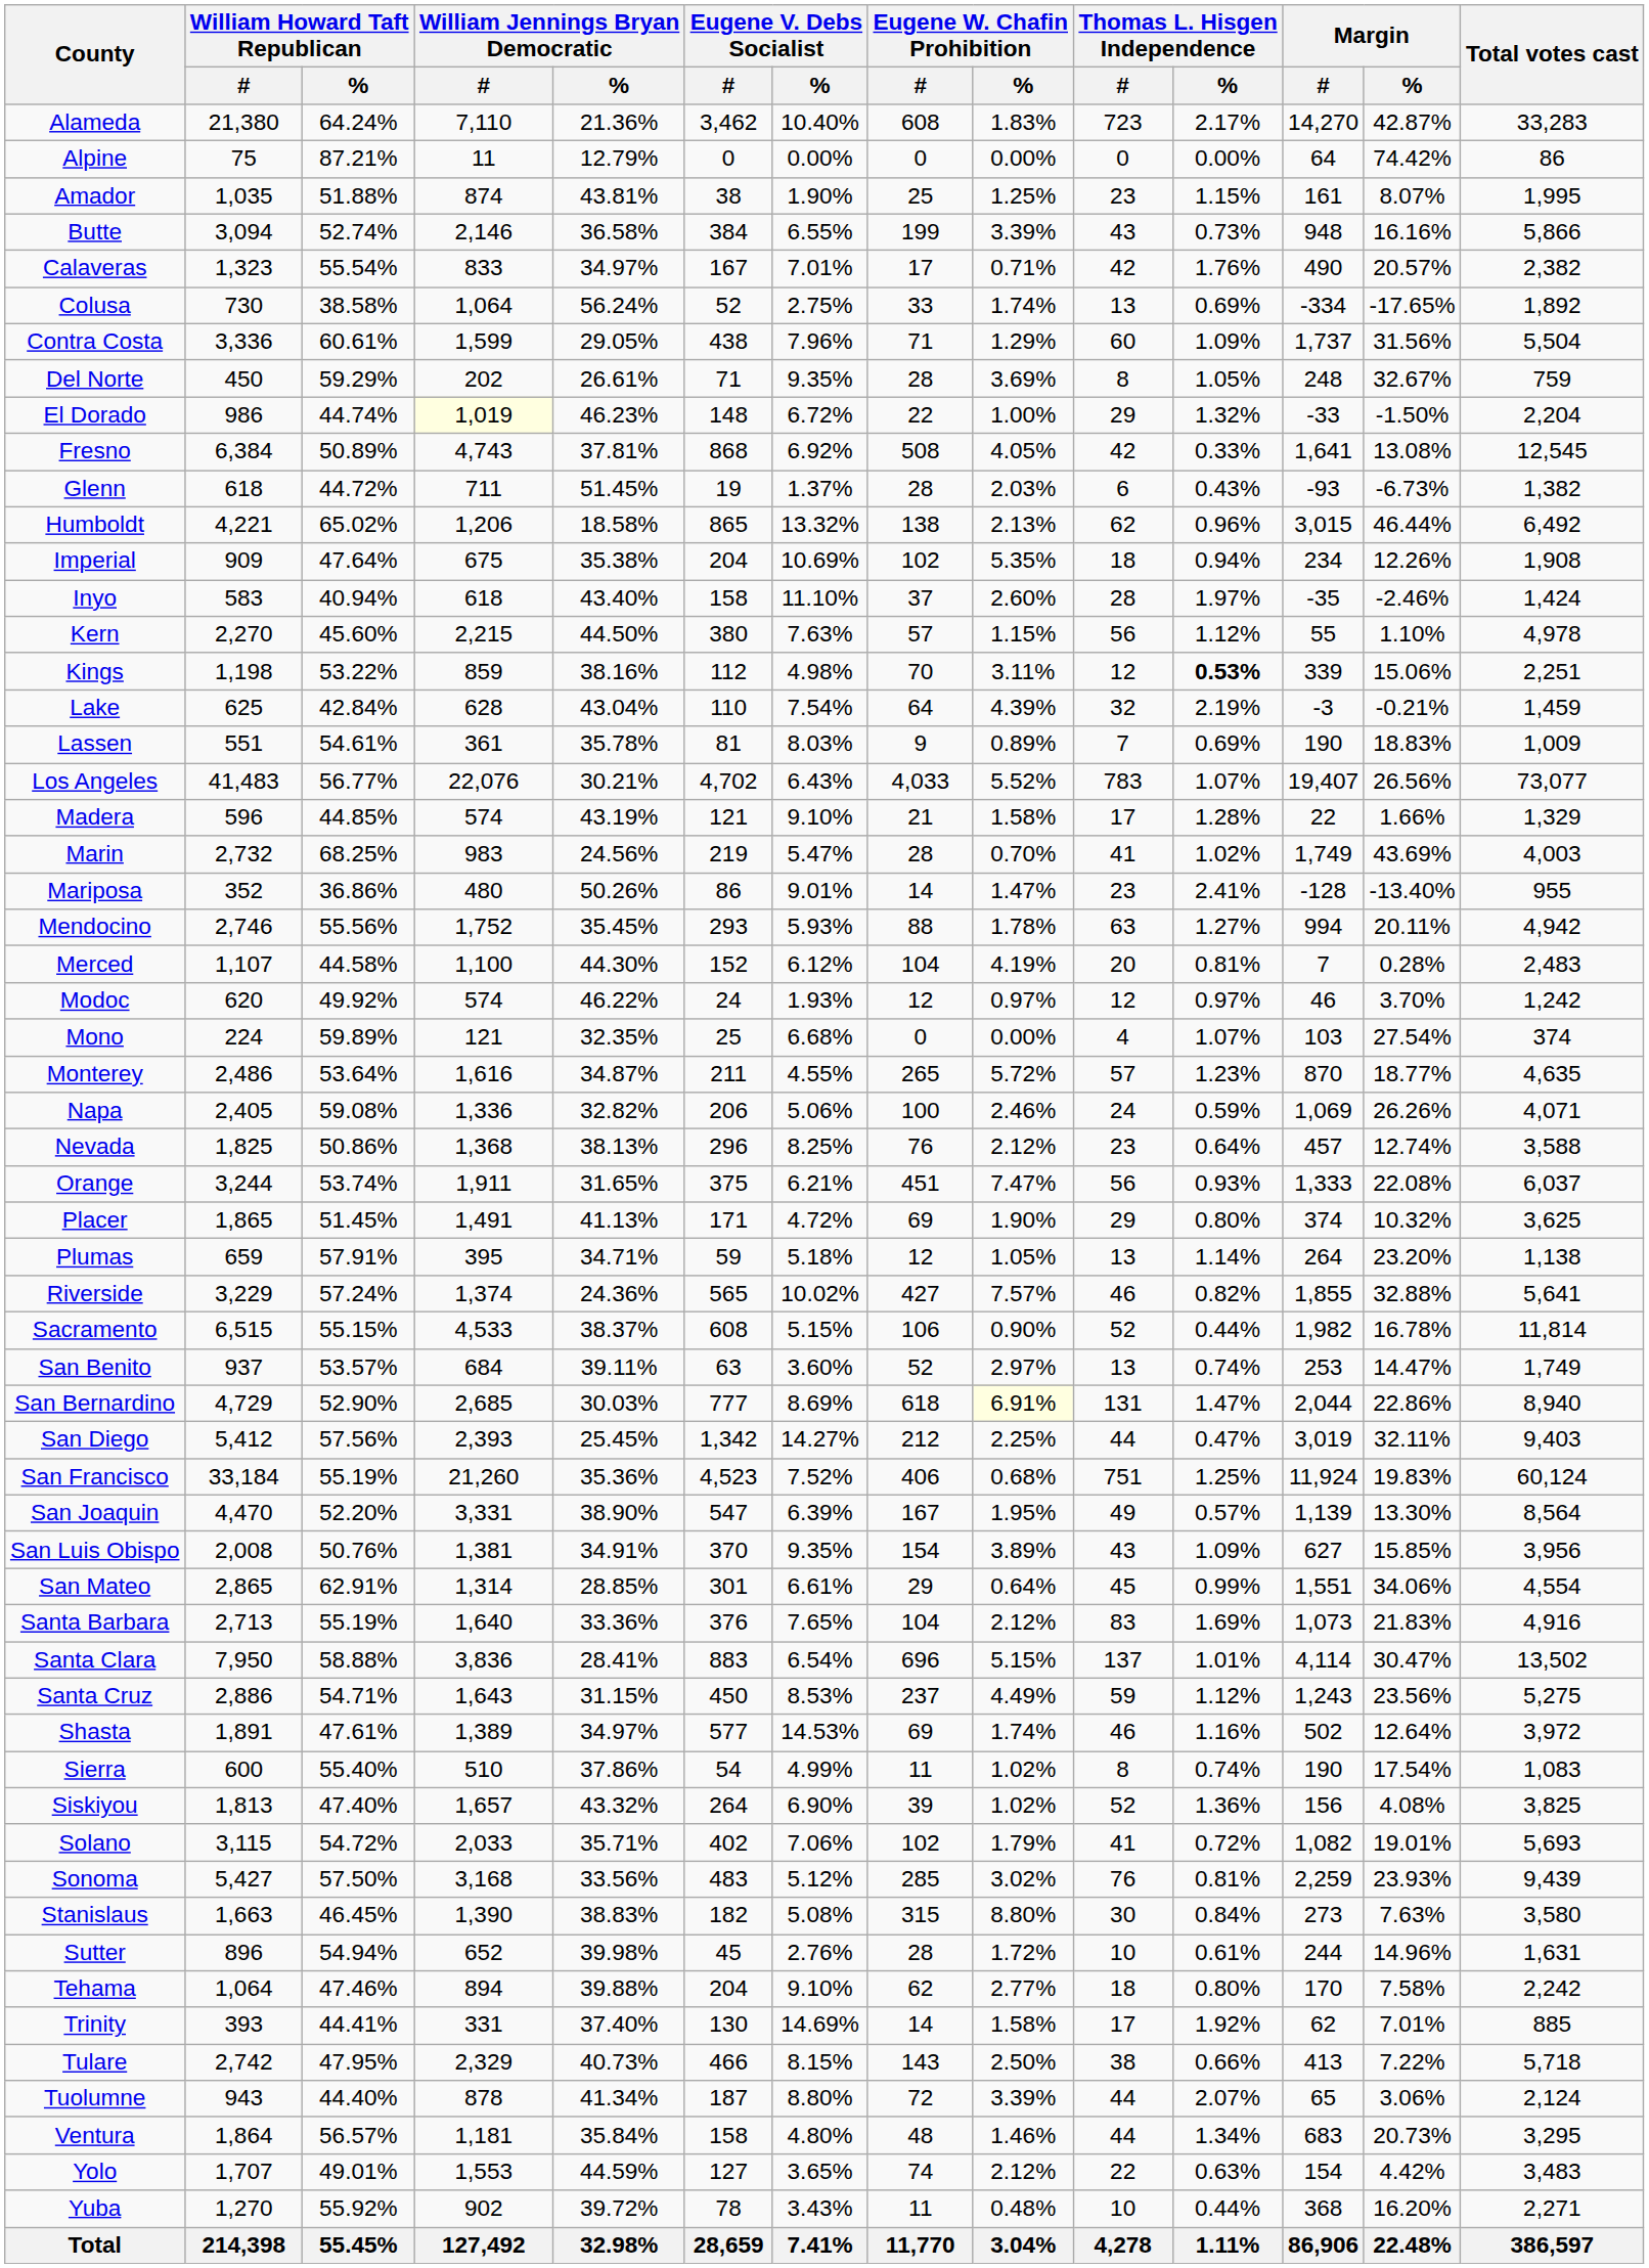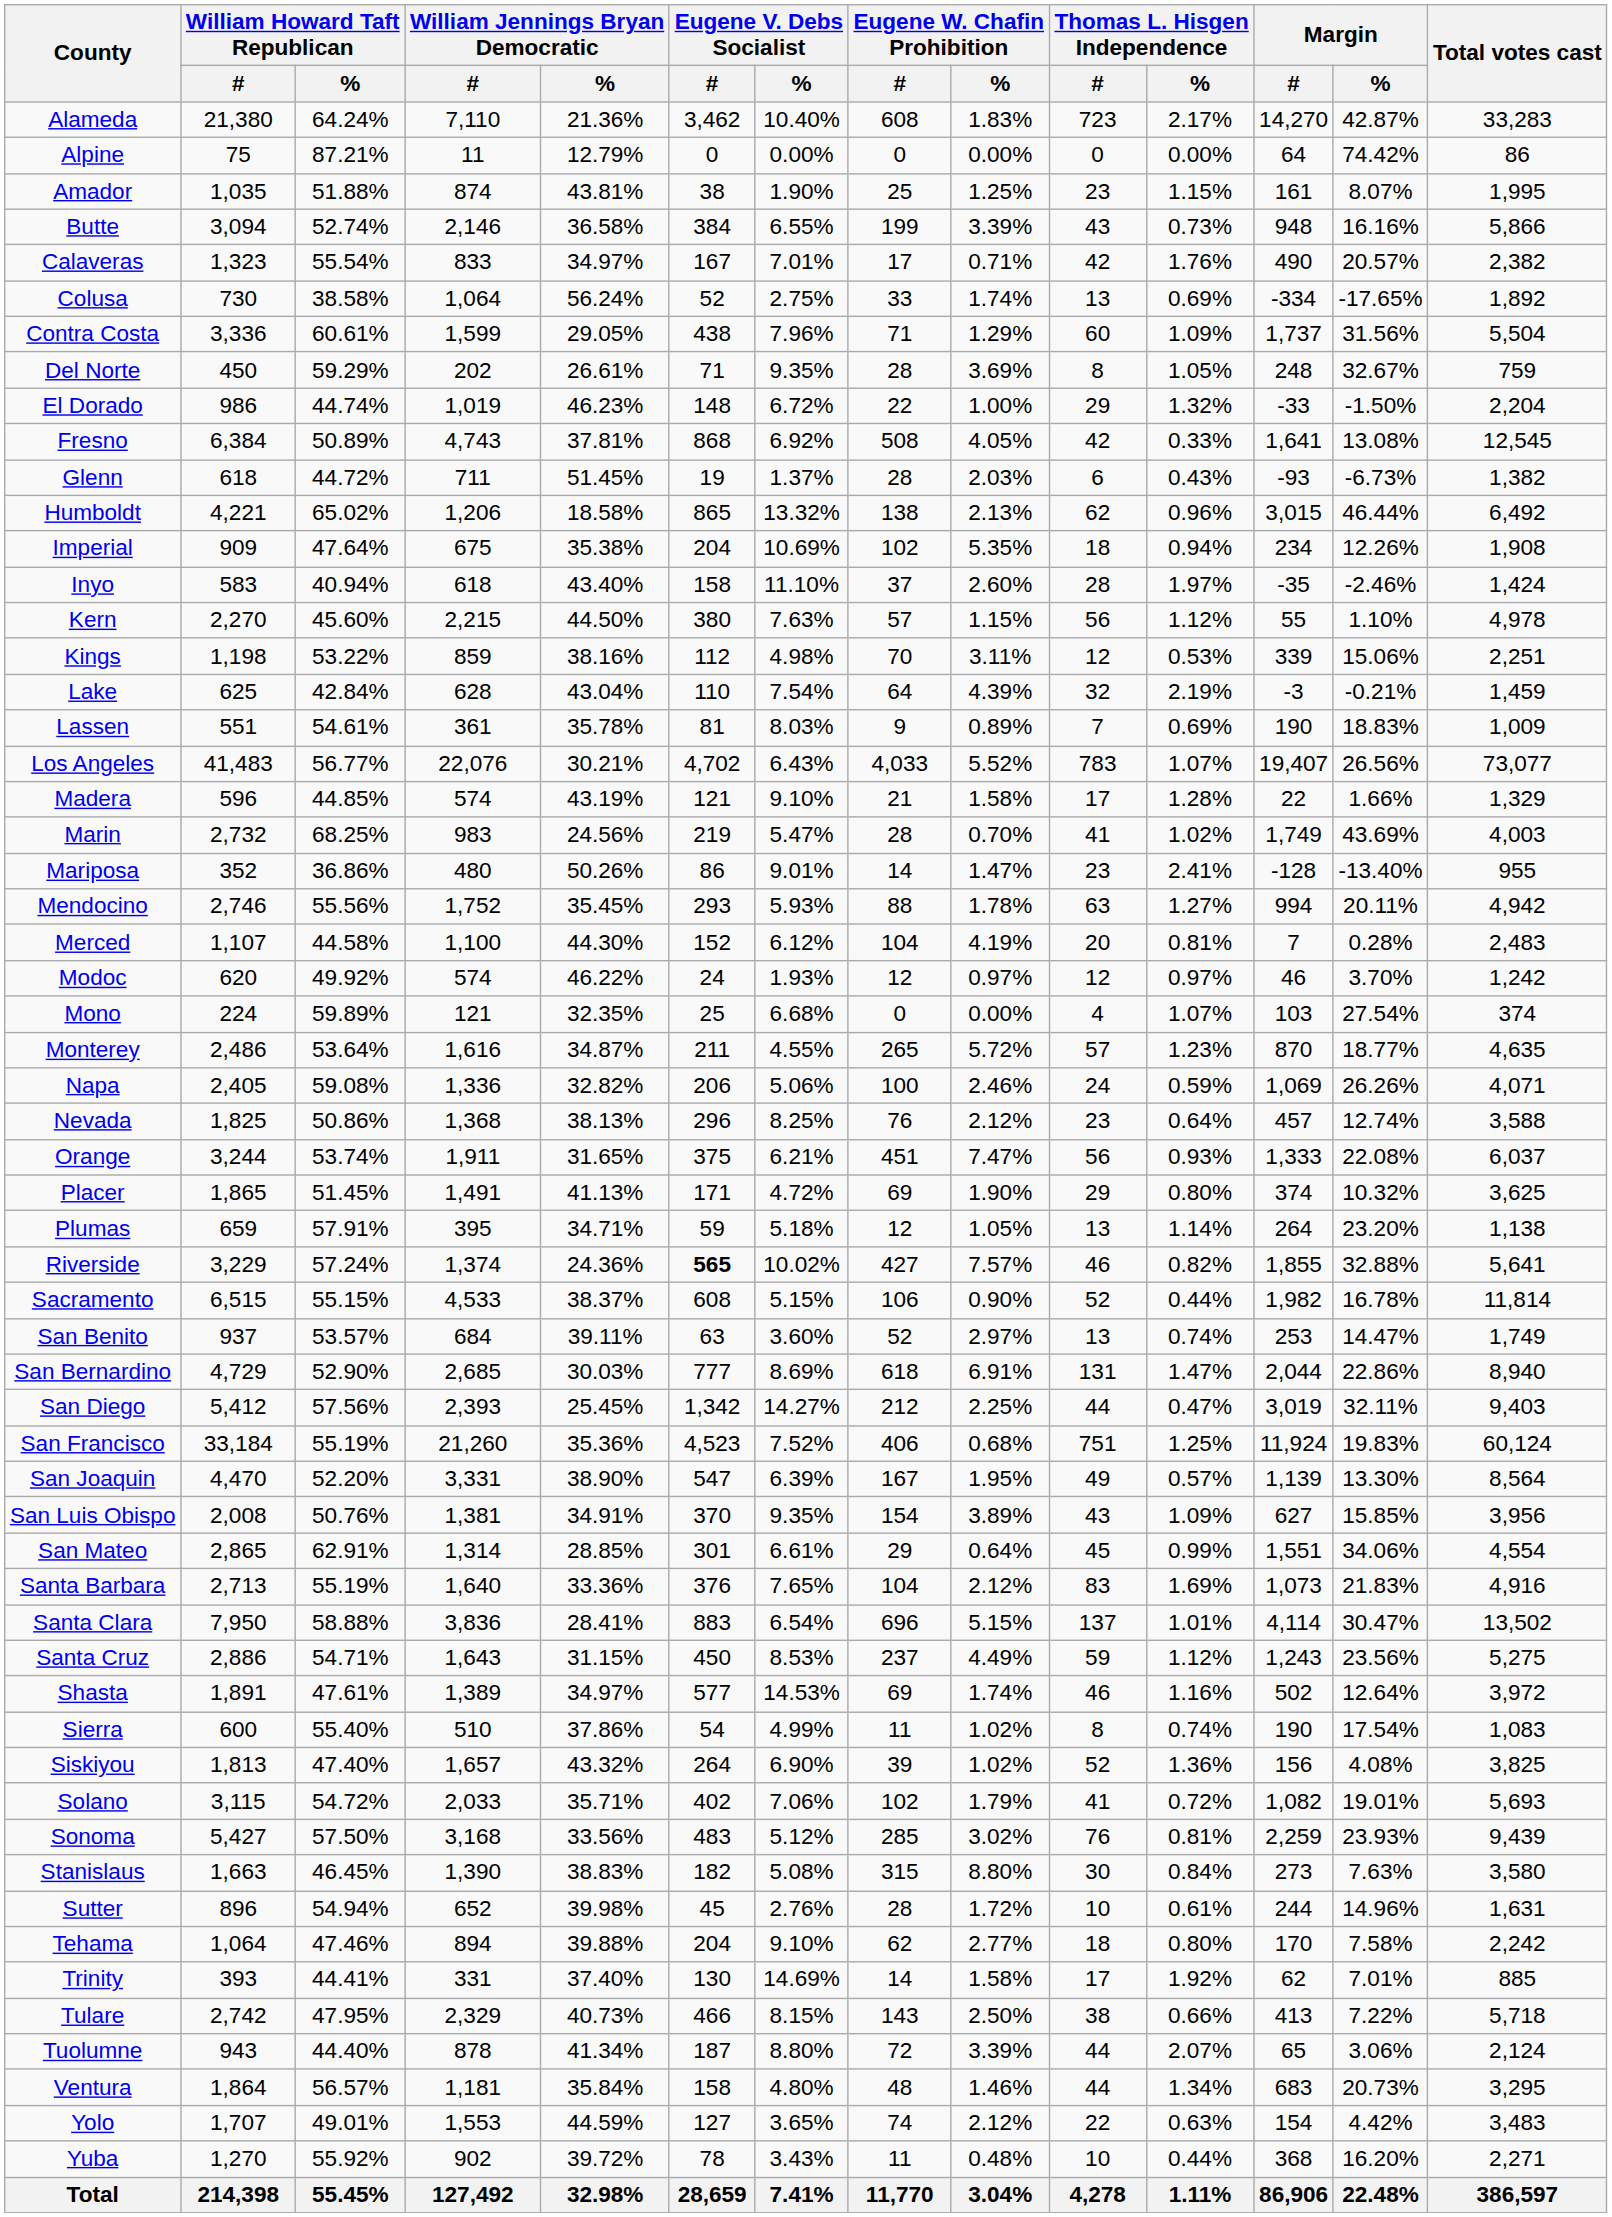El Dorado | William Jennings Bryan Democratic / #: lightyellow background -> no background
Kings | Thomas L. Hisgen Independence / %: bold -> normal
Riverside | Eugene V. Debs Socialist / #: normal -> bold
San Bernardino | Eugene W. Chafin Prohibition / %: lightyellow background -> no background
